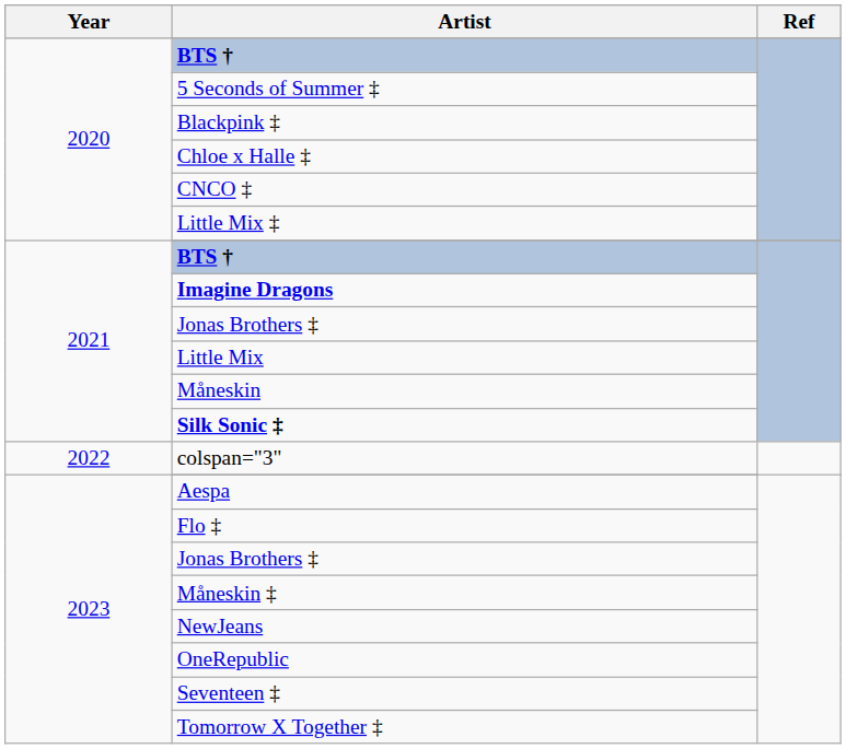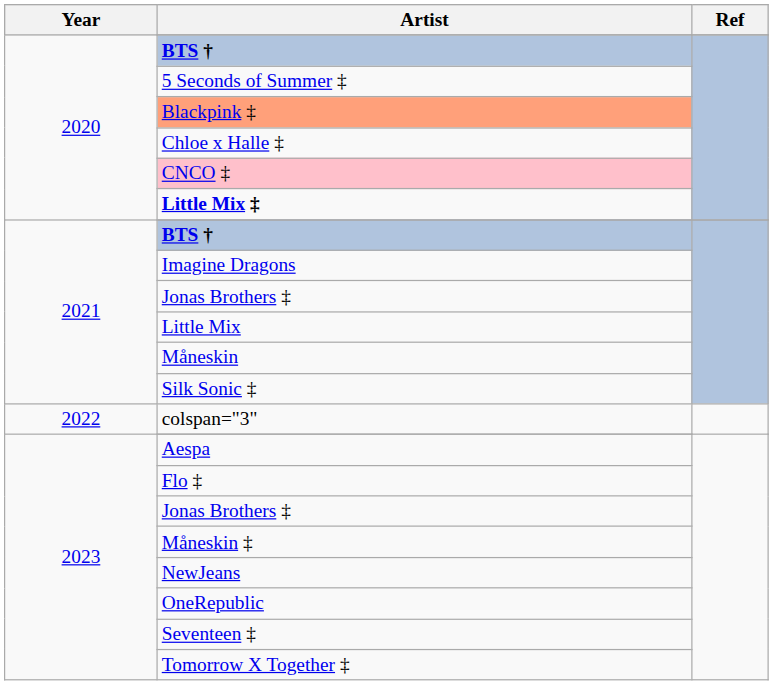Blackpink ‡ | Artist: no background -> lightsalmon background
CNCO ‡ | Artist: no background -> pink background
Little Mix ‡ | Artist: normal -> bold
Imagine Dragons | Artist: bold -> normal
Silk Sonic ‡ | Artist: bold -> normal
